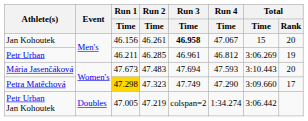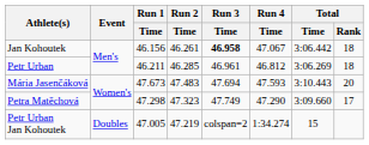Jan Kohoutek | Total / Time: 15 -> 3:06.442
Jan Kohoutek | Total / Rank: 20 -> 18
Petr Urban | Total / Rank: 19 -> 18
Petra Matěchová | Run 1 / Time: gold background -> no background
Petr Urban Jan Kohoutek | Total / Time: 3:06.442 -> 15
